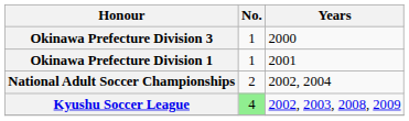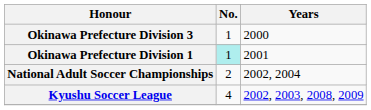Okinawa Prefecture Division 1 | No.: no background -> paleturquoise background
Kyushu Soccer League | No.: lightgreen background -> no background
